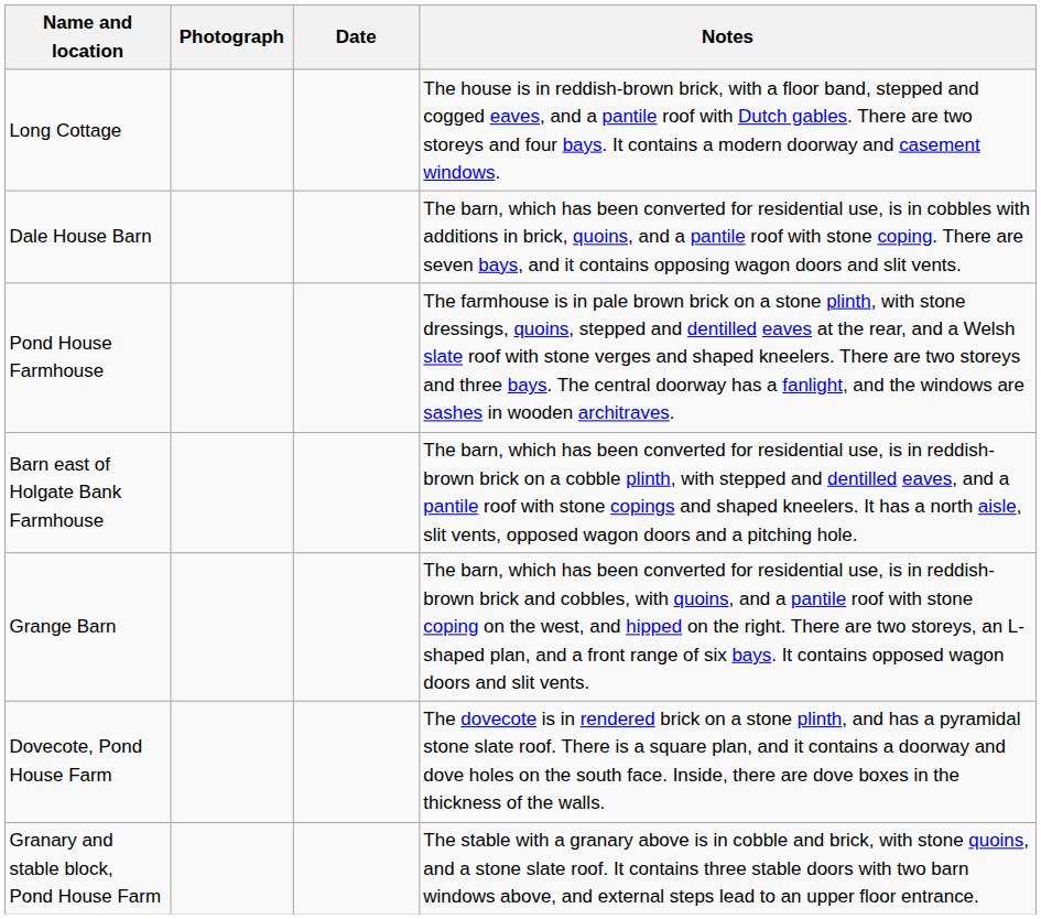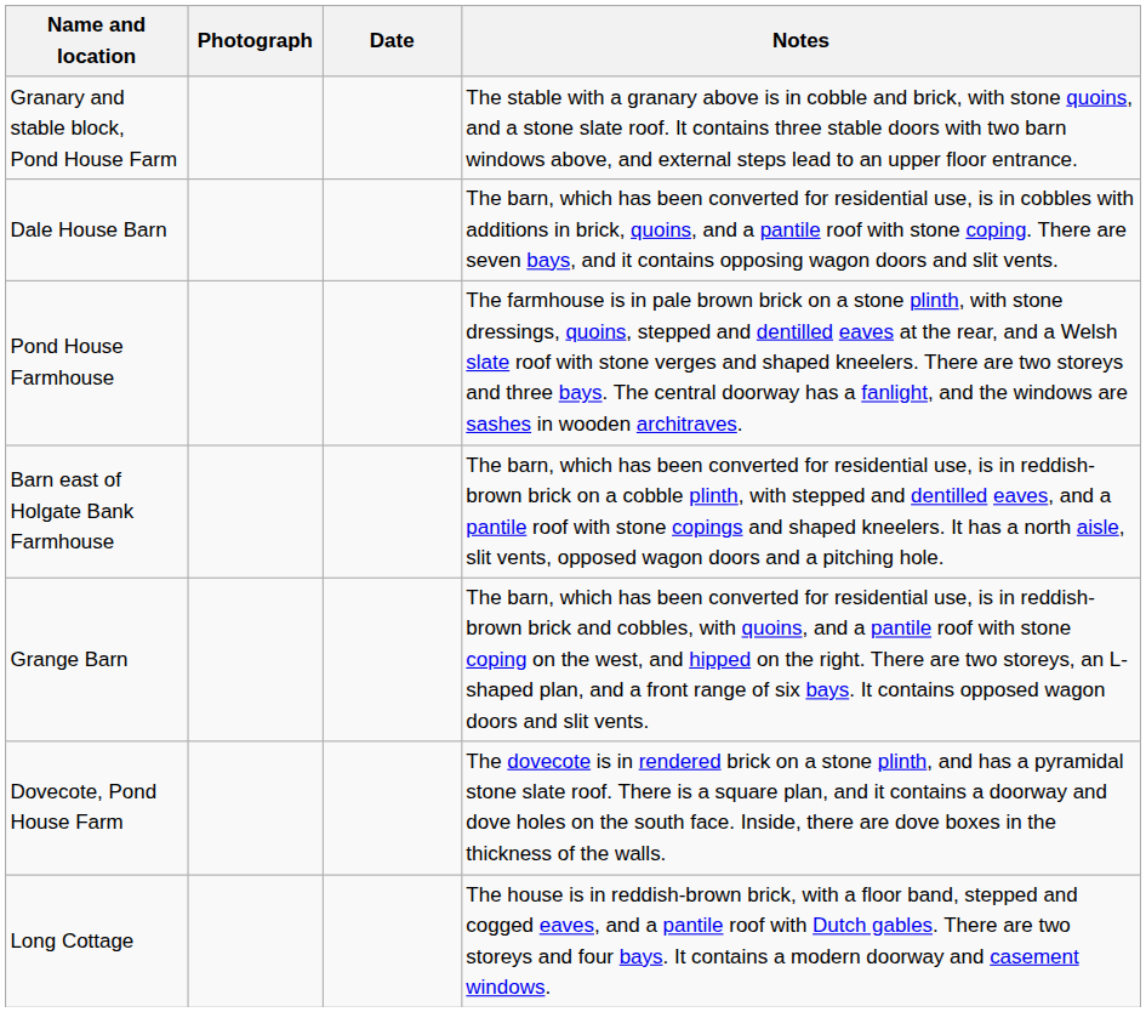rows swapped: Long Cottage <-> Granary and stable block, Pond House Farm
